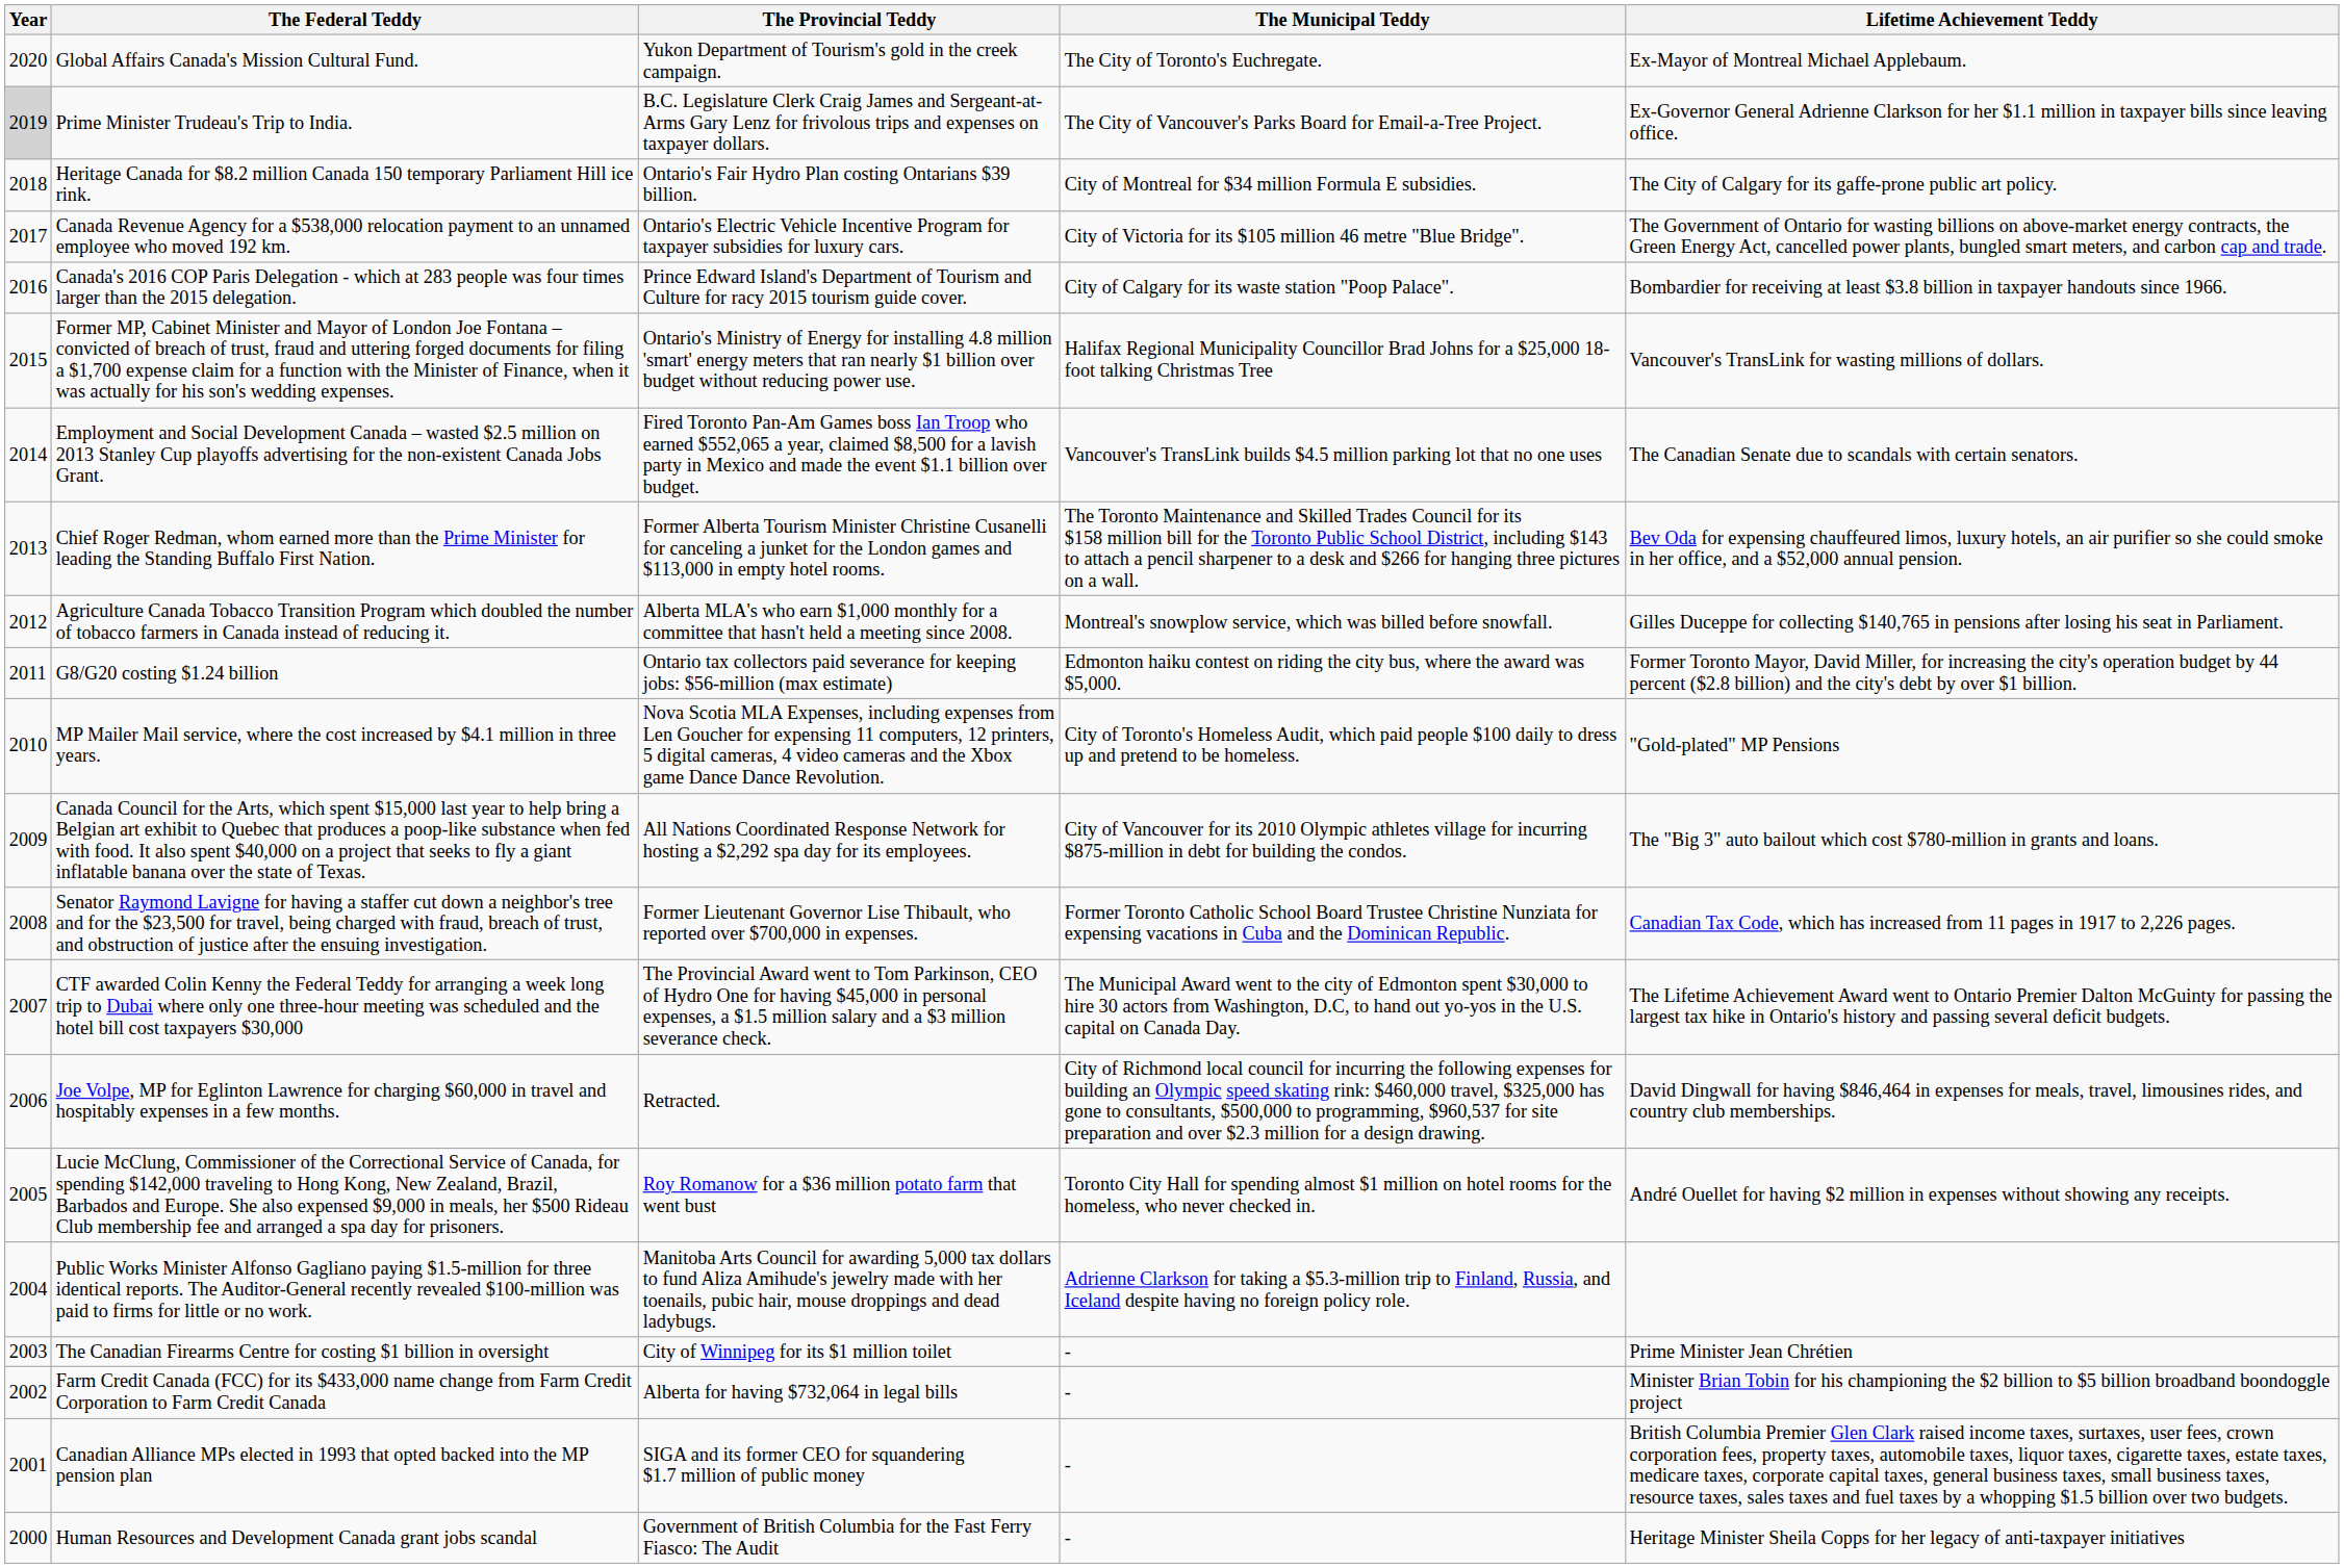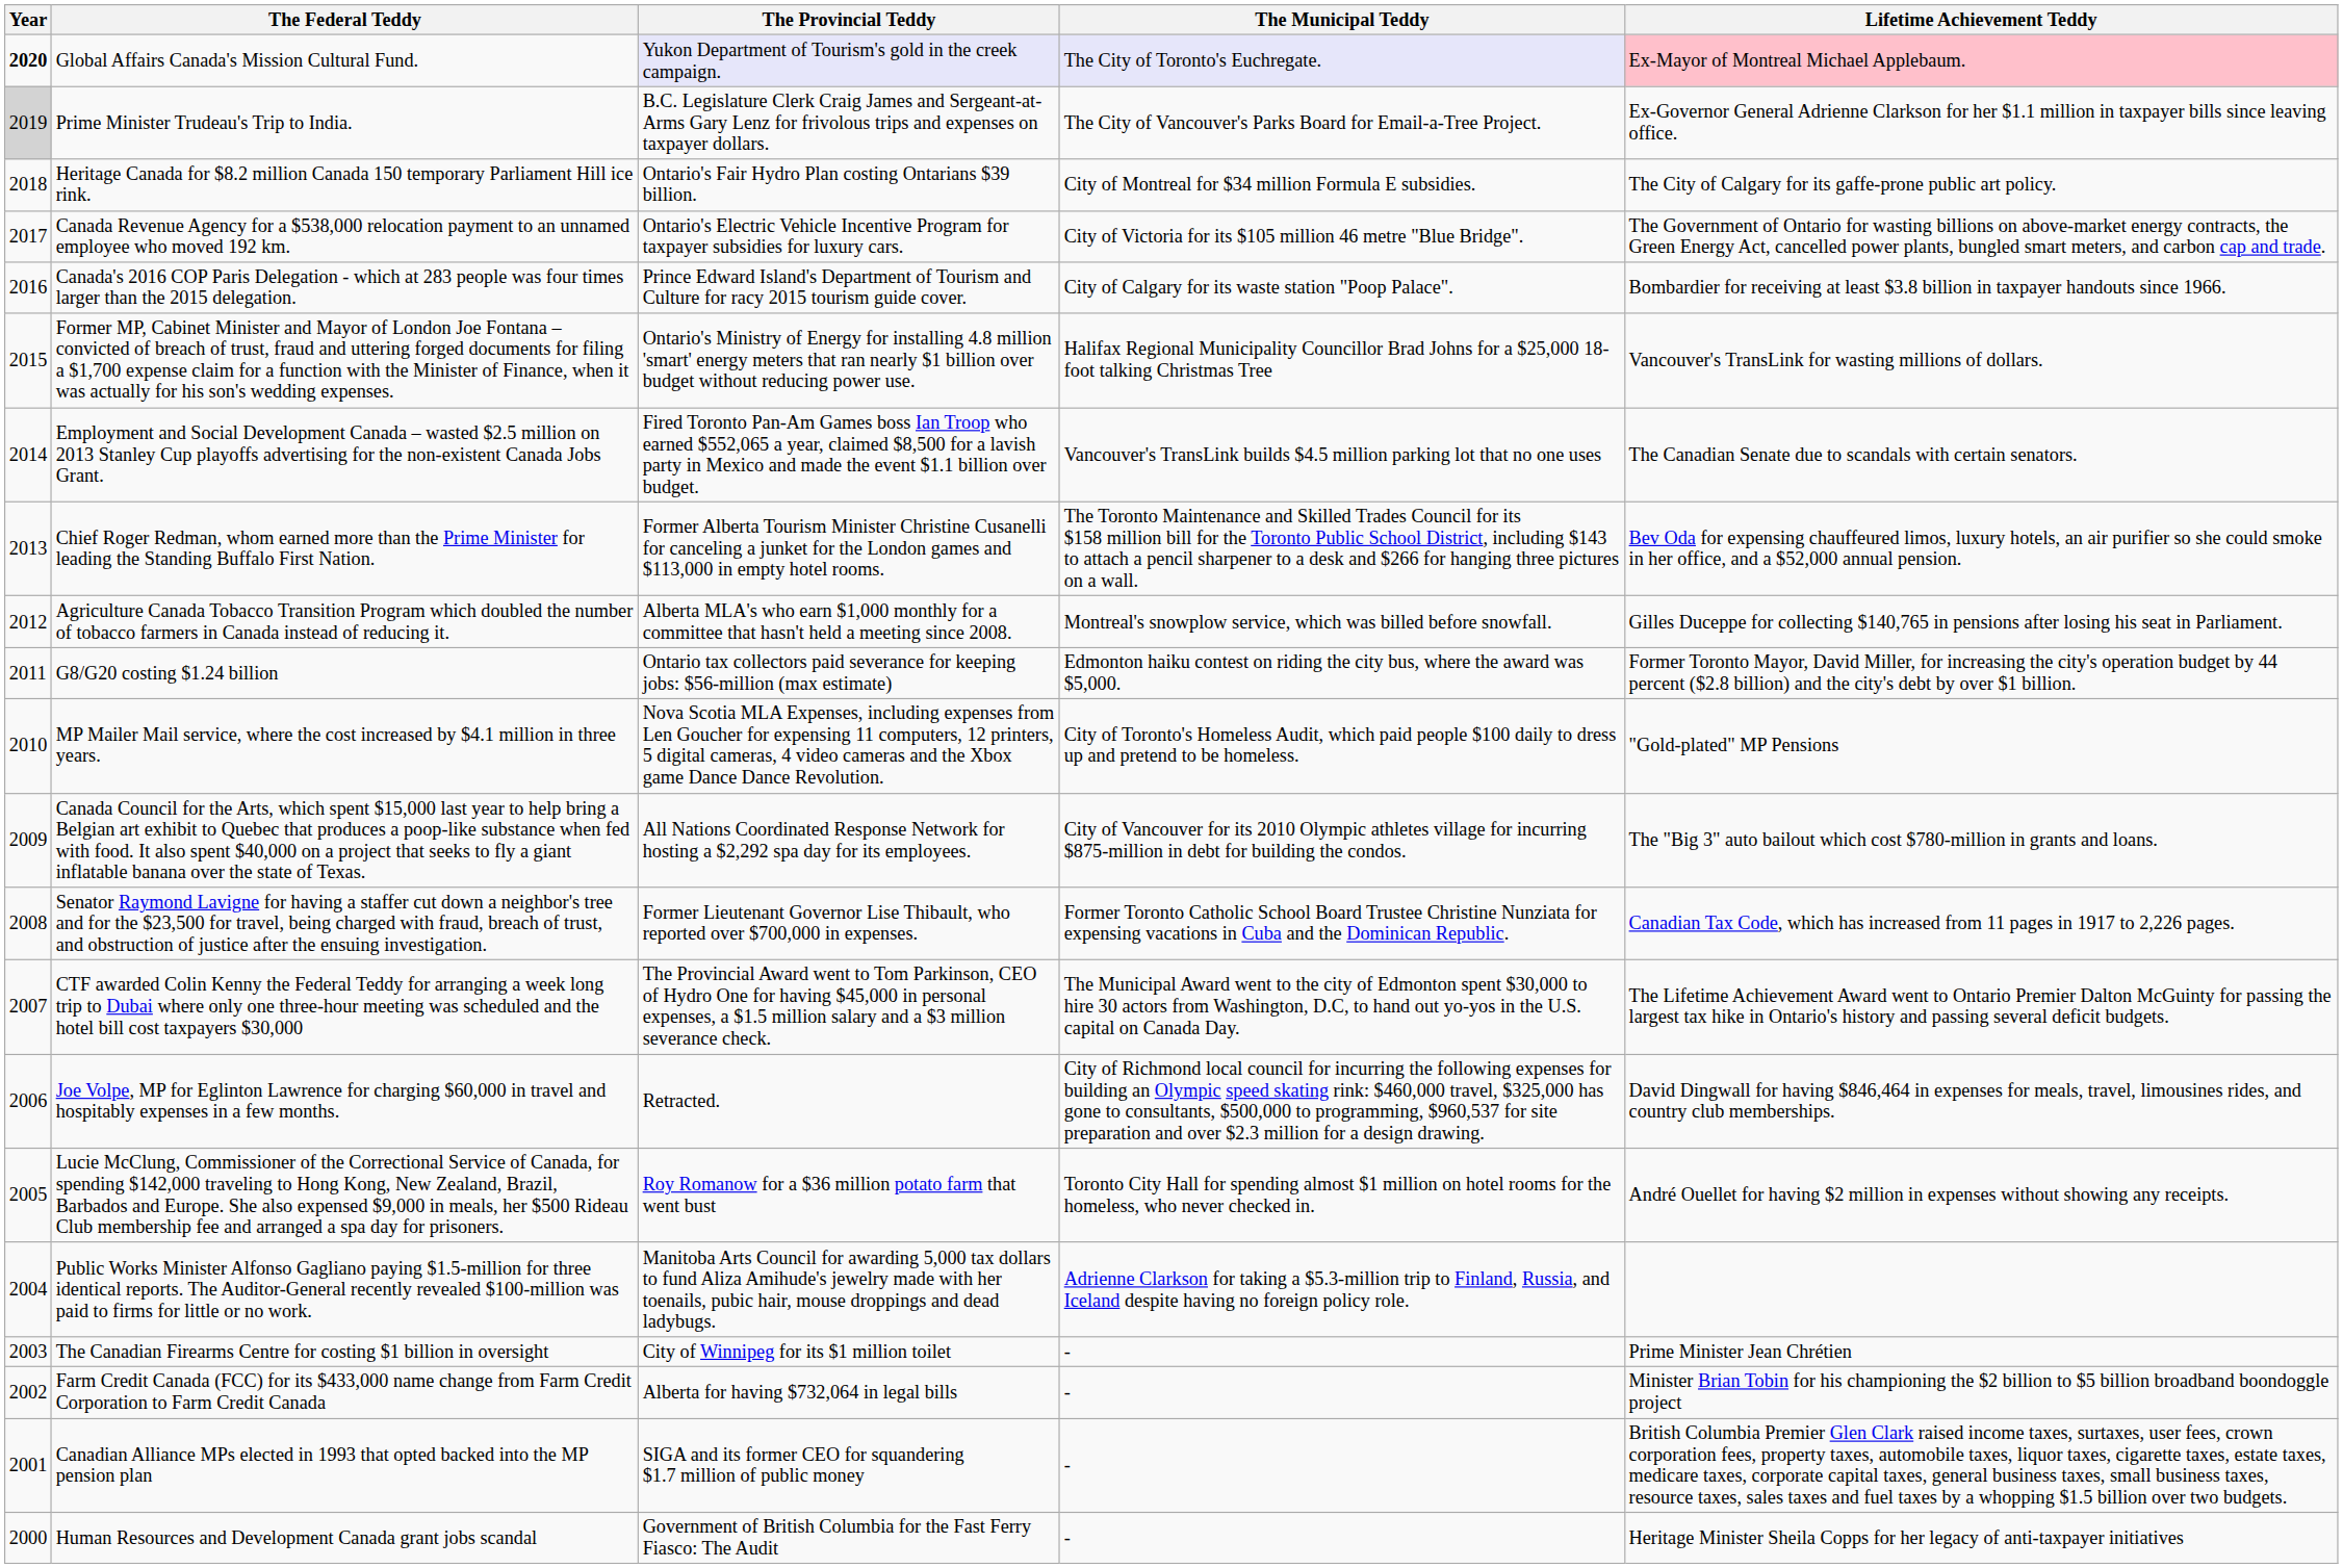Global Affairs Canada's Mission Cultural Fund. | Year: normal -> bold
Global Affairs Canada's Mission Cultural Fund. | The Provincial Teddy: no background -> lavender background
Global Affairs Canada's Mission Cultural Fund. | The Municipal Teddy: no background -> lavender background
Global Affairs Canada's Mission Cultural Fund. | Lifetime Achievement Teddy: no background -> pink background
